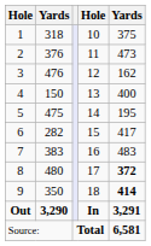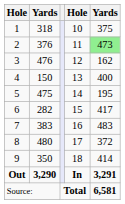2 | column 5: no background -> lightgreen background
8 | column 5: bold -> normal
9 | column 5: bold -> normal
